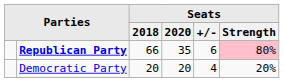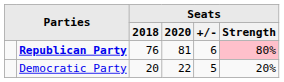Republican Party | Seats / 2018: 66 -> 76
Republican Party | Seats / 2020: 35 -> 81
Democratic Party | Seats / 2020: 20 -> 22
Democratic Party | Seats / +/-: 4 -> 5
